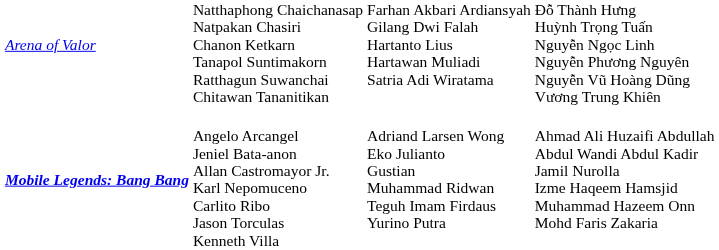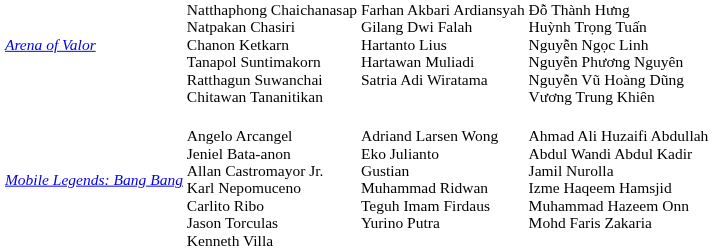Mobile Legends: Bang Bang | column 1: bold -> normal
